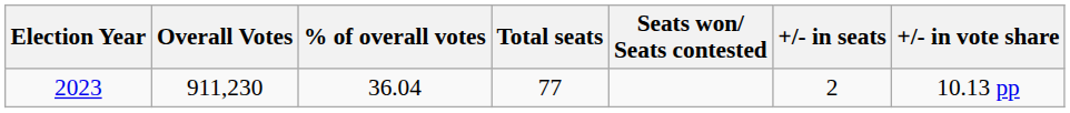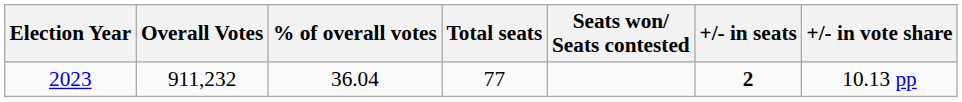2023 | Overall Votes: 911,230 -> 911,232
2023 | +/- in seats: normal -> bold
